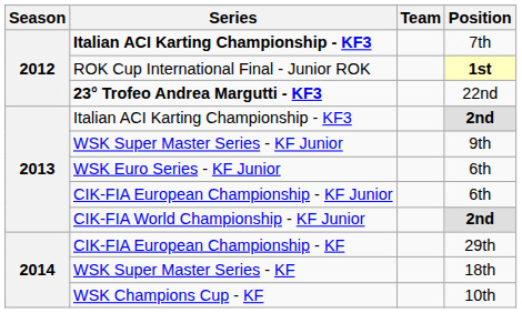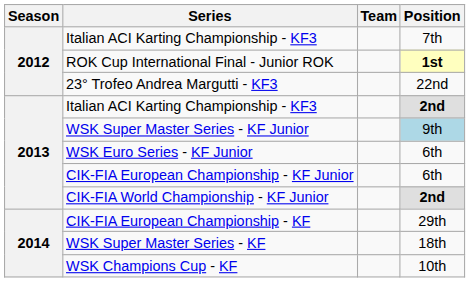Italian ACI Karting Championship - KF3 / 7th | Series: bold -> normal
23° Trofeo Andrea Margutti - KF3 | Series: bold -> normal
WSK Super Master Series - KF Junior | Position: no background -> lightblue background
